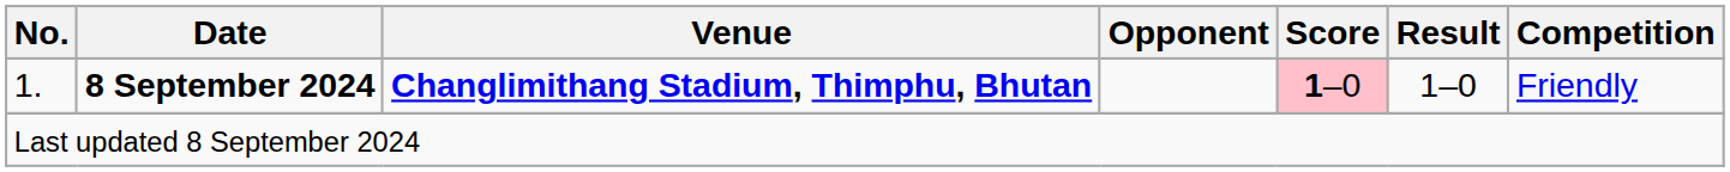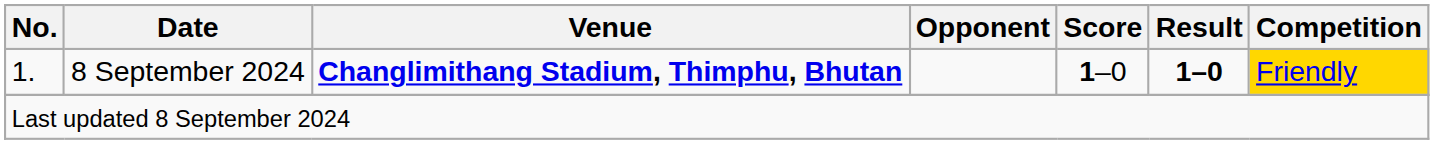1. | Date: bold -> normal
1. | Score: pink background -> no background
1. | Result: normal -> bold
1. | Competition: no background -> gold background
